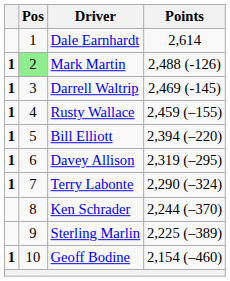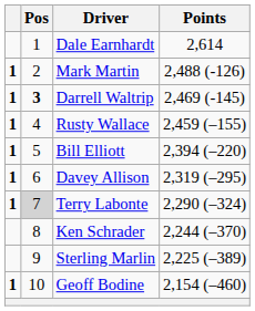Mark Martin | Pos: lightgreen background -> no background
Darrell Waltrip | Pos: normal -> bold
Terry Labonte | Pos: no background -> lightgrey background
